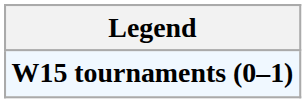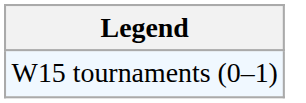row 2 | column 1: bold -> normal
